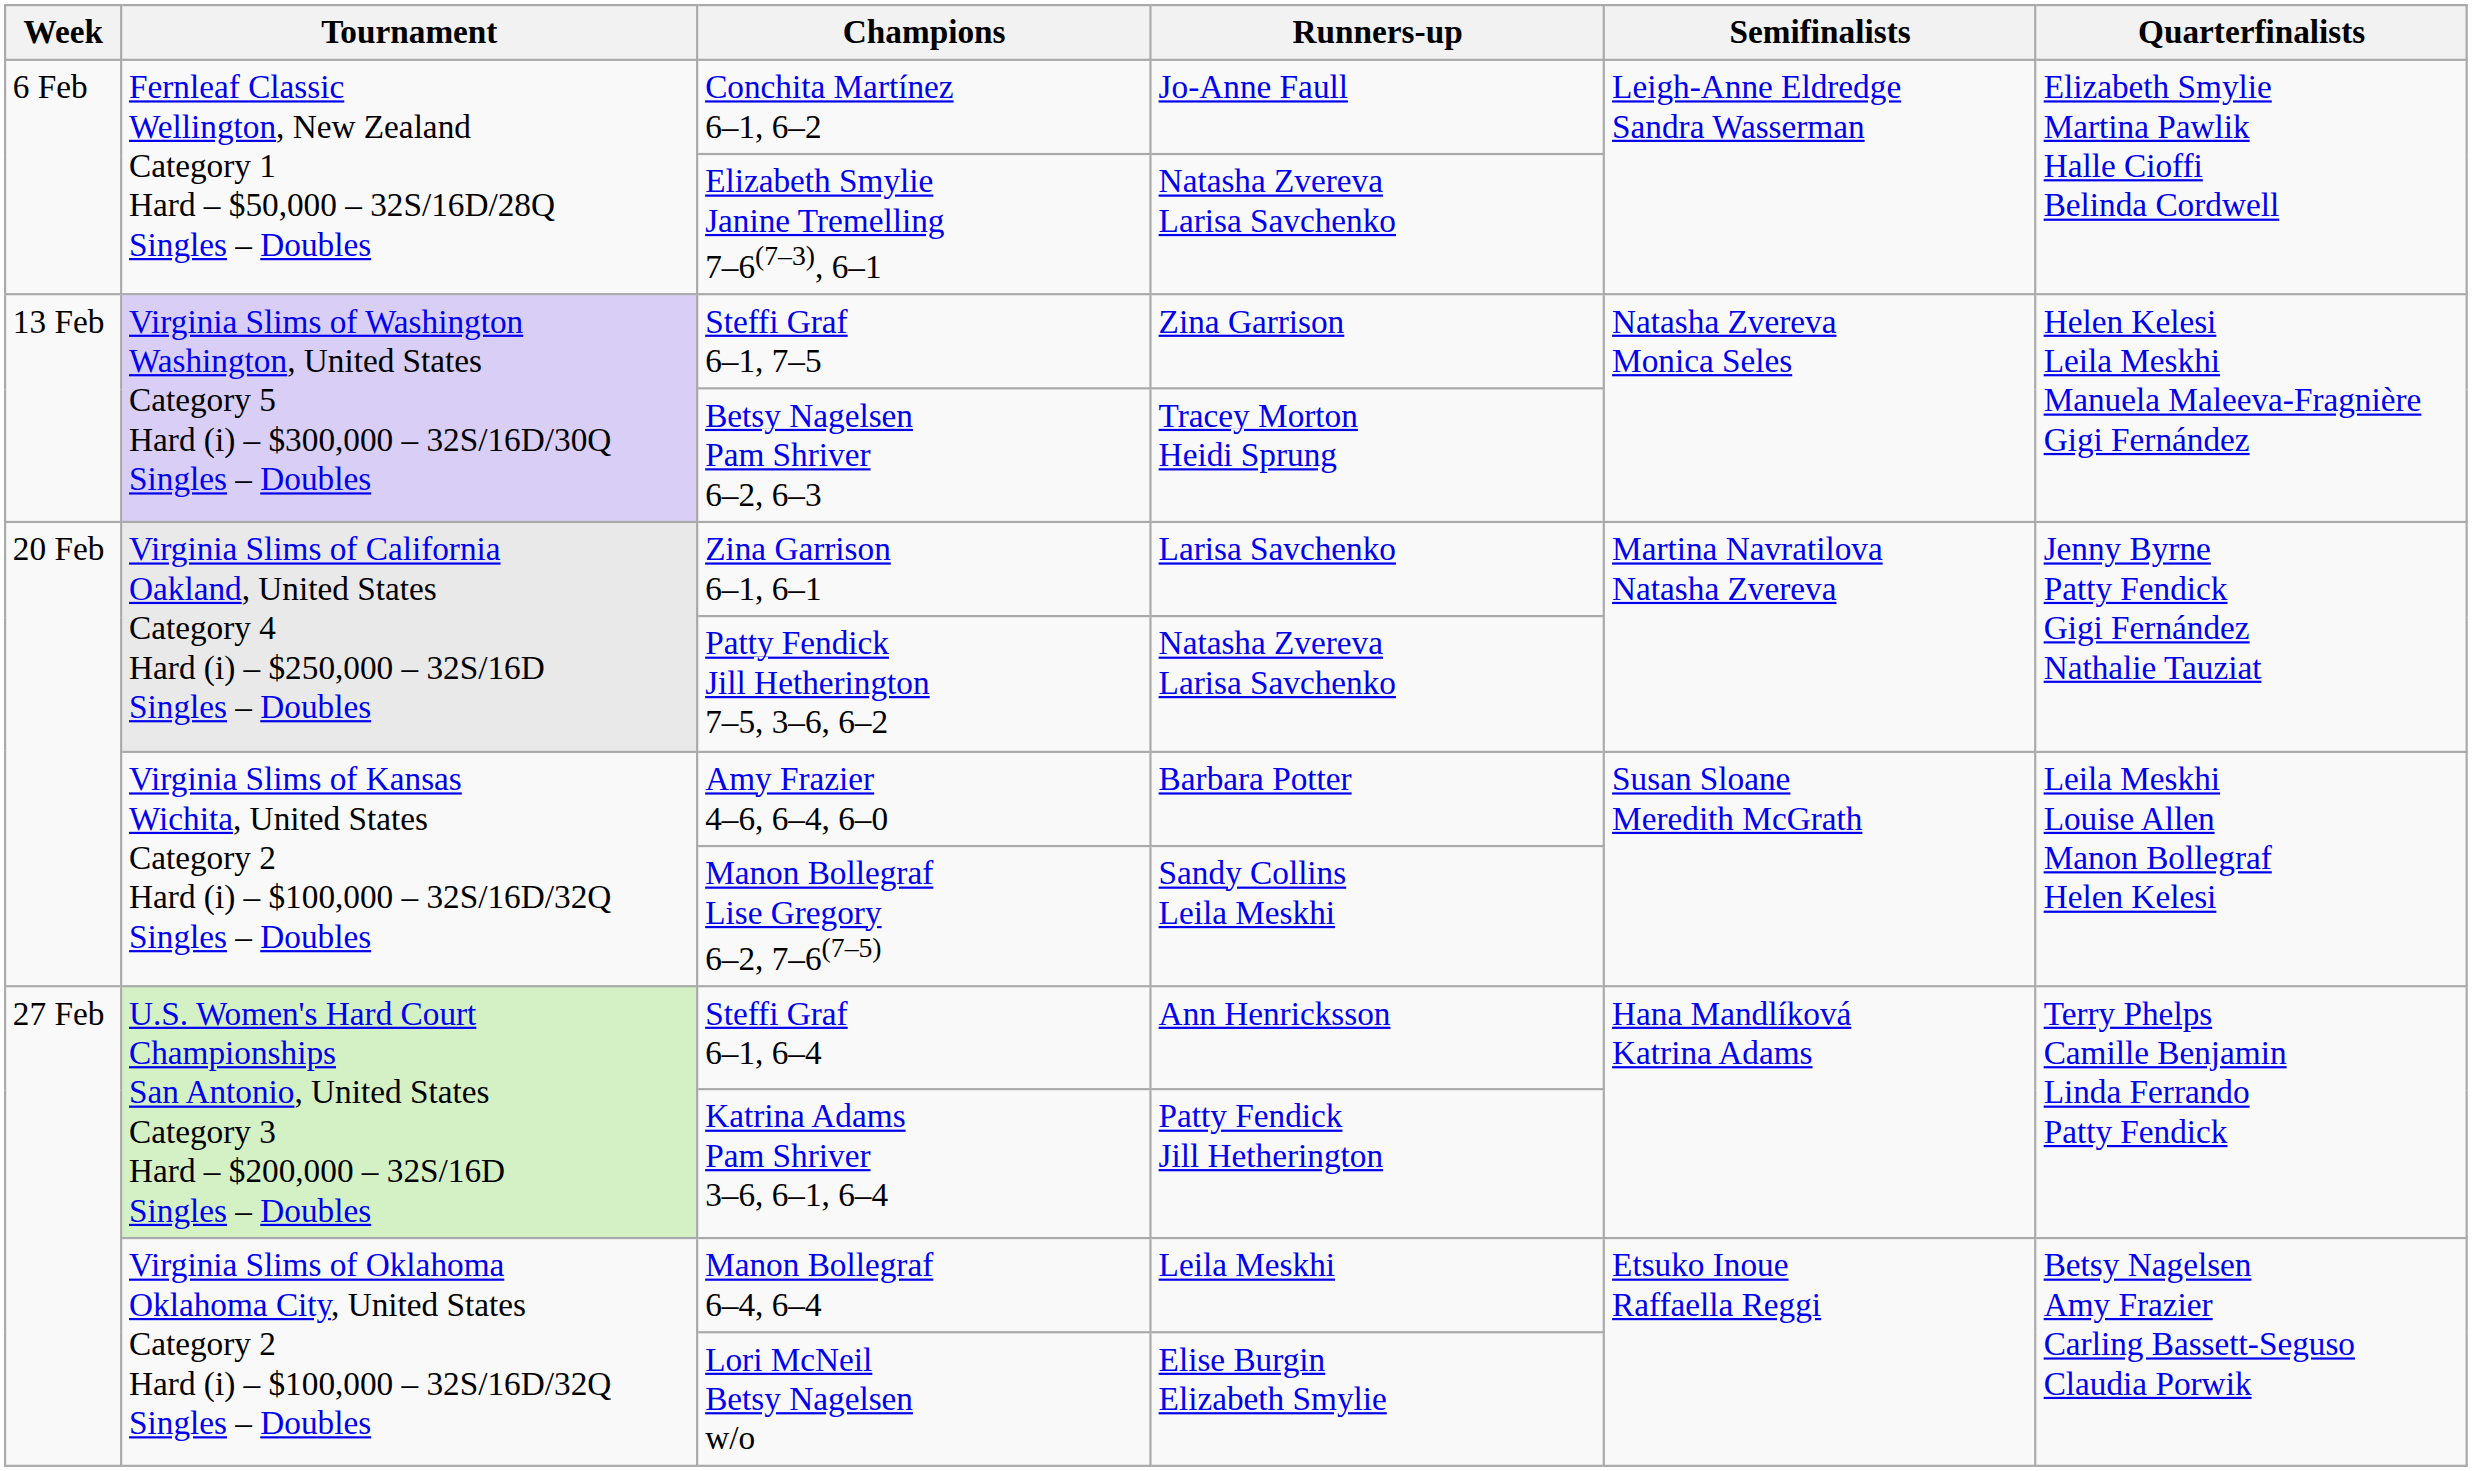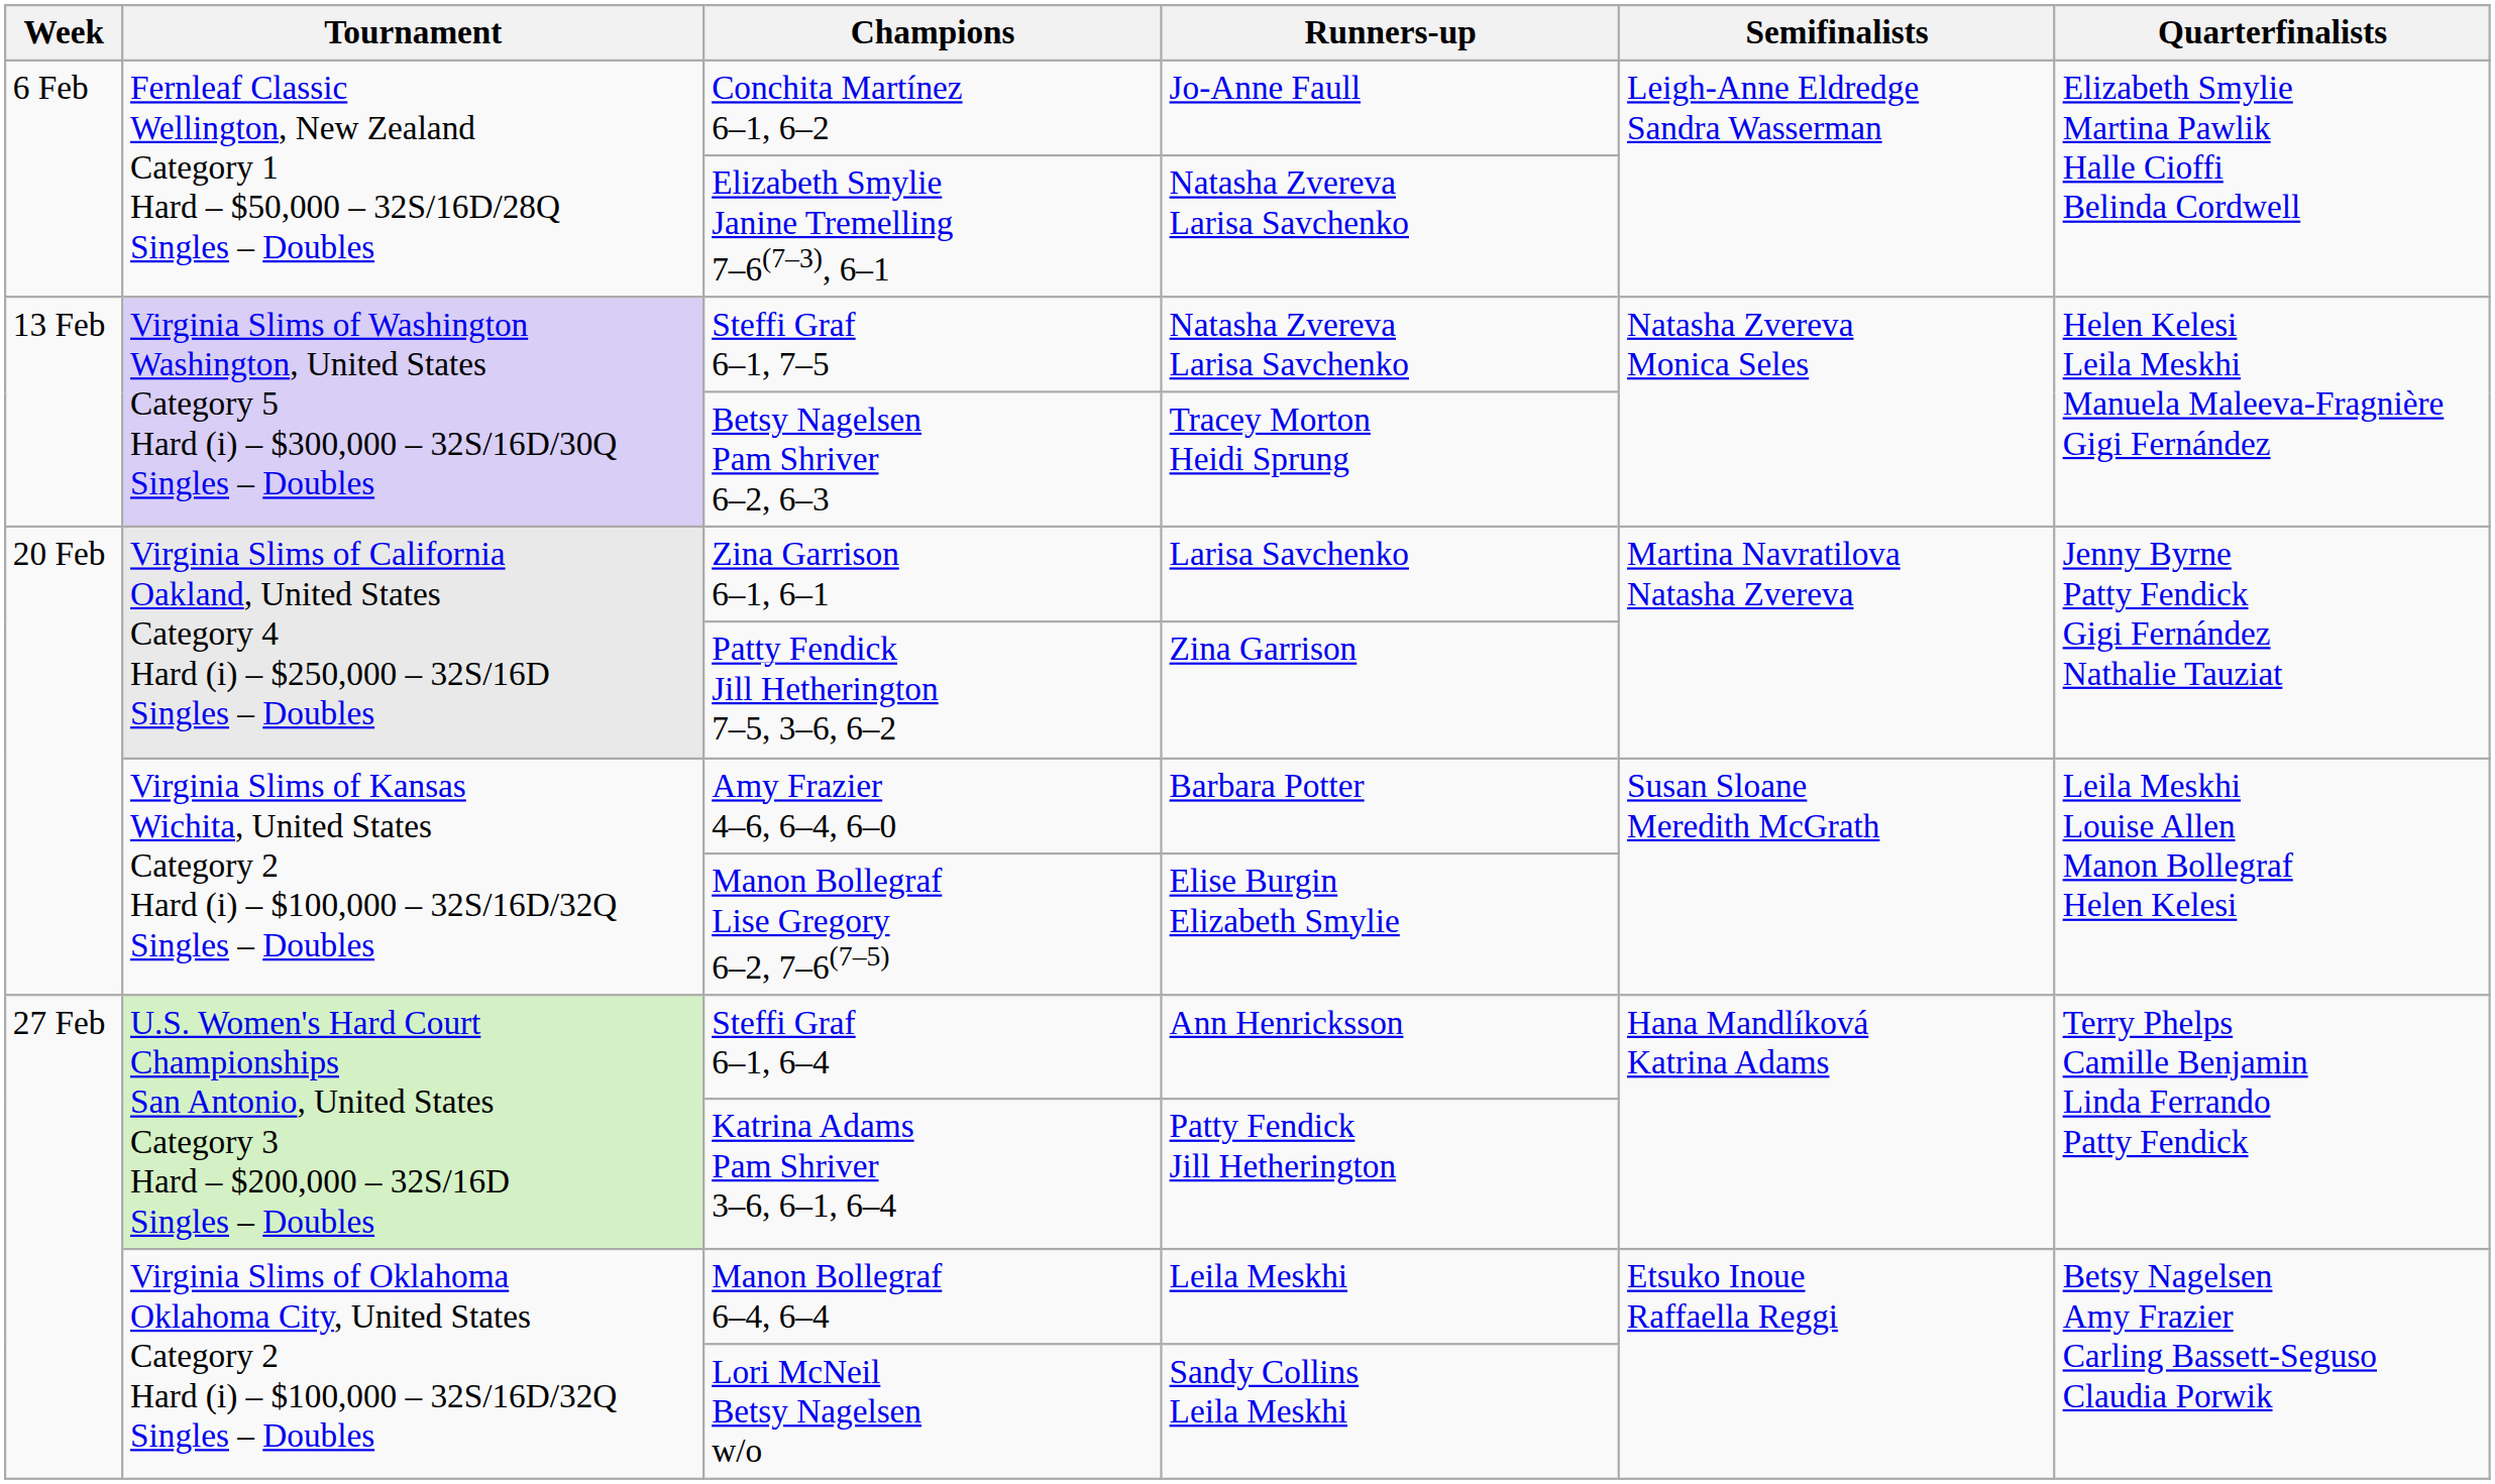Steffi Graf 6–1, 7–5 | Runners-up: Zina Garrison -> Natasha Zvereva Larisa Savchenko
Patty Fendick Jill Hetherington 7–5, 3–6, 6–2 | Runners-up: Natasha Zvereva Larisa Savchenko -> Zina Garrison
Manon Bollegraf Lise Gregory 6–2, 7–6(7–5) | Runners-up: Sandy Collins Leila Meskhi -> Elise Burgin Elizabeth Smylie
Lori McNeil Betsy Nagelsen w/o | Runners-up: Elise Burgin Elizabeth Smylie -> Sandy Collins Leila Meskhi
